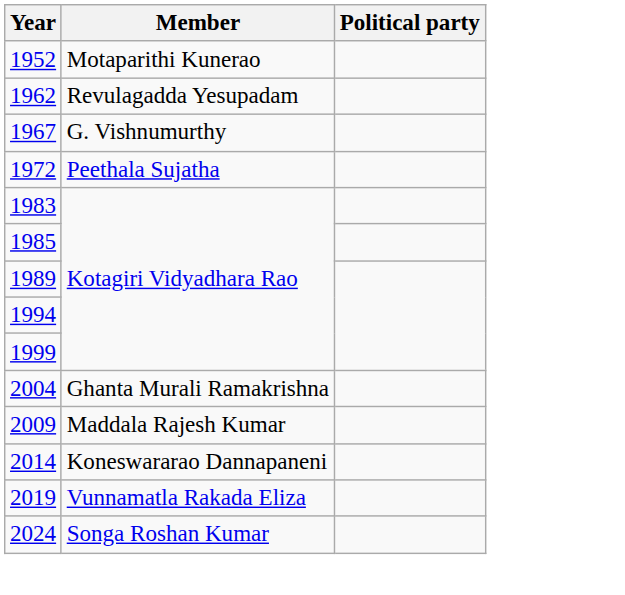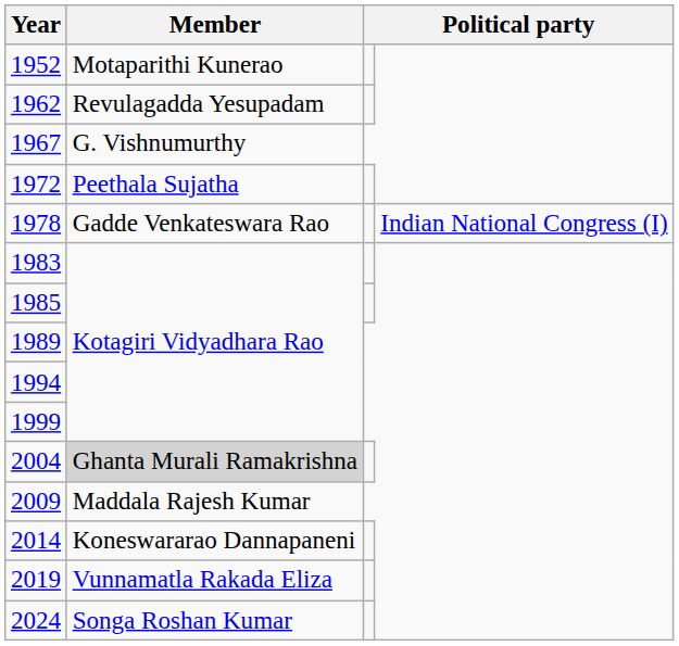+ row: 1978 | Gadde Venkateswara Rao | Indian National Congress (I)
2004 | Member: no background -> lightgrey background
